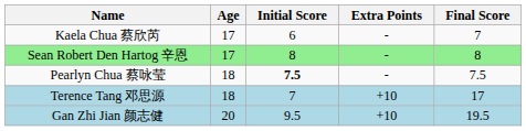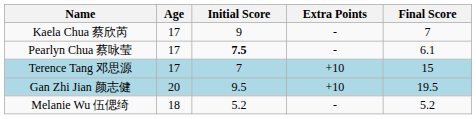Kaela Chua 蔡欣芮 | Initial Score: 6 -> 9
- row: Sean Robert Den Hartog 辛恩 | 17 | 8 | - | 8
Pearlyn Chua 蔡咏莹 | Age: 18 -> 17
Pearlyn Chua 蔡咏莹 | Final Score: 7.5 -> 6.1
Terence Tang 邓思源 | Age: 18 -> 17
Terence Tang 邓思源 | Final Score: 17 -> 15
+ row: Melanie Wu 伍偲绮 | 18 | 5.2 | - | 5.2
